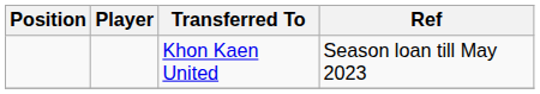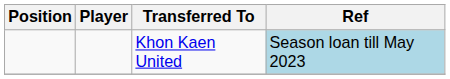Khon Kaen United | Ref: no background -> lightblue background
